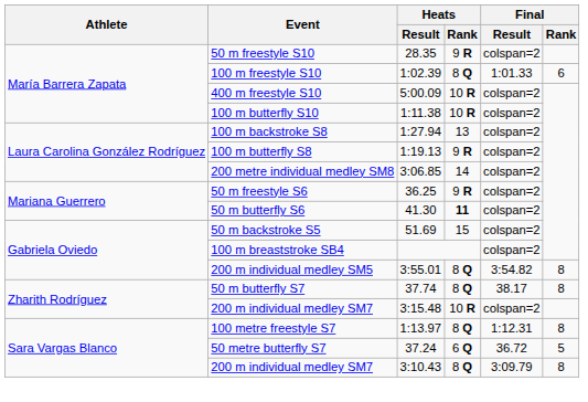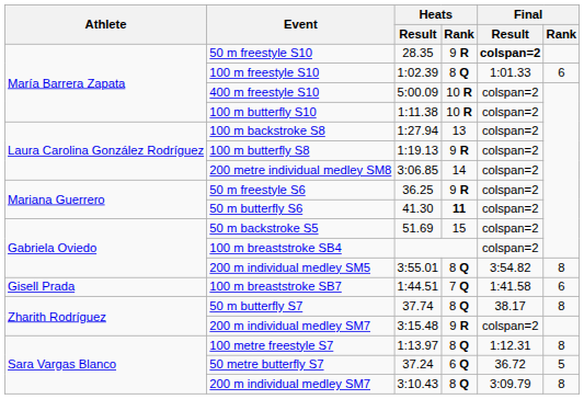50 m freestyle S10 | Final / Result: normal -> bold
+ row: Gisell Prada | 100 m breaststroke SB7 | 1:44.51 | 7 Q | 1:41.58 | 6
200 m individual medley SM7 / 3:15.48 | Heats / Rank: 10 R -> 9 R
